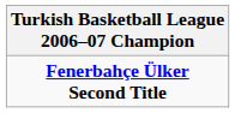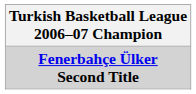row 2 | column 1: no background -> lightgrey background
